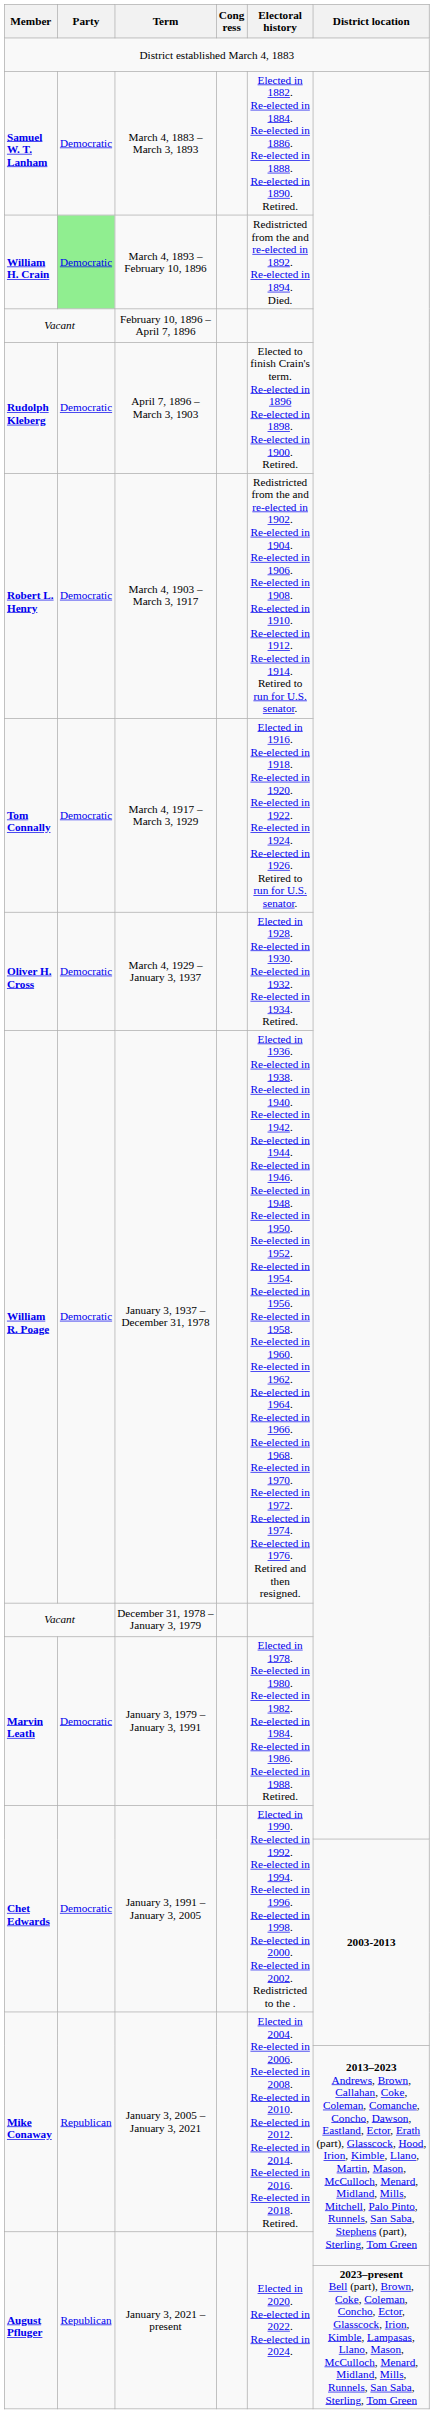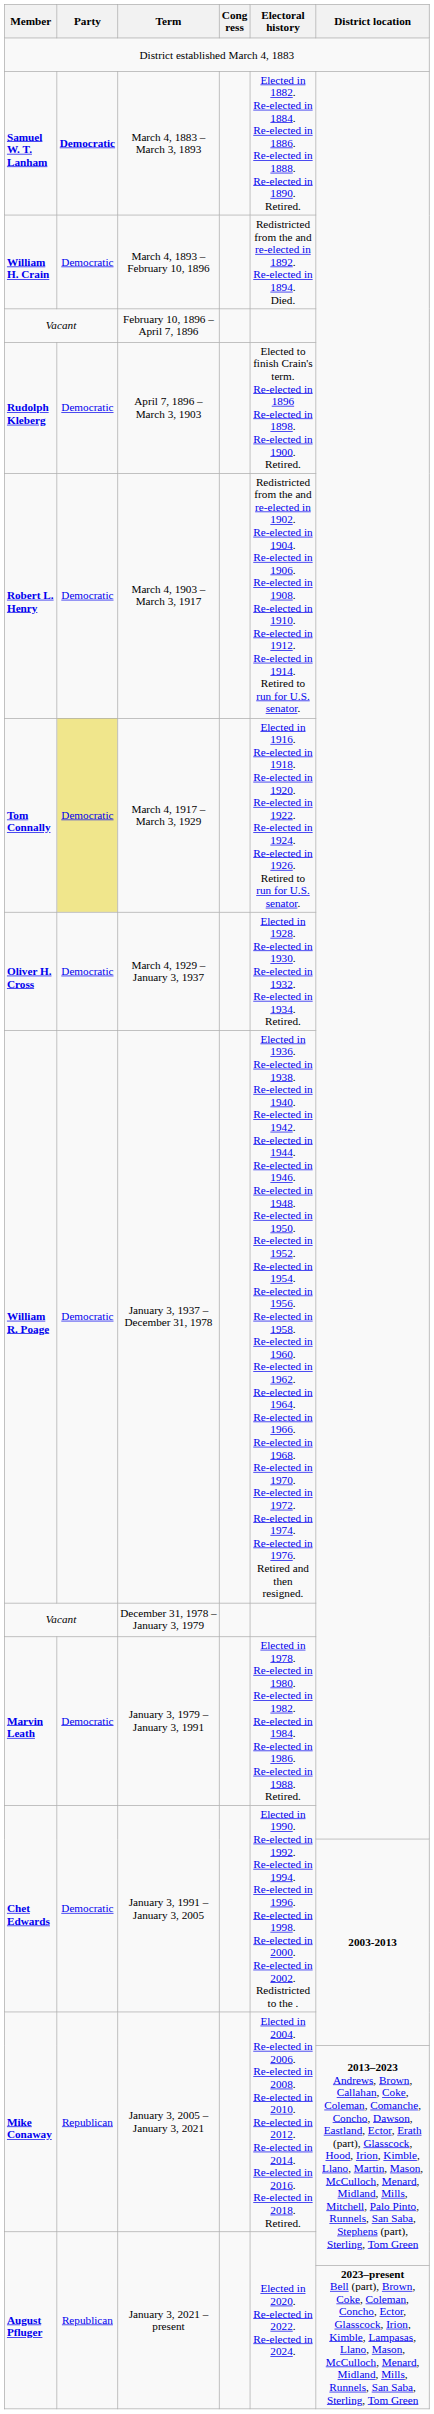March 4, 1883 – March 3, 1893 | Party: normal -> bold
March 4, 1893 – February 10, 1896 | Party: lightgreen background -> no background
March 4, 1917 – March 3, 1929 | Party: no background -> khaki background
